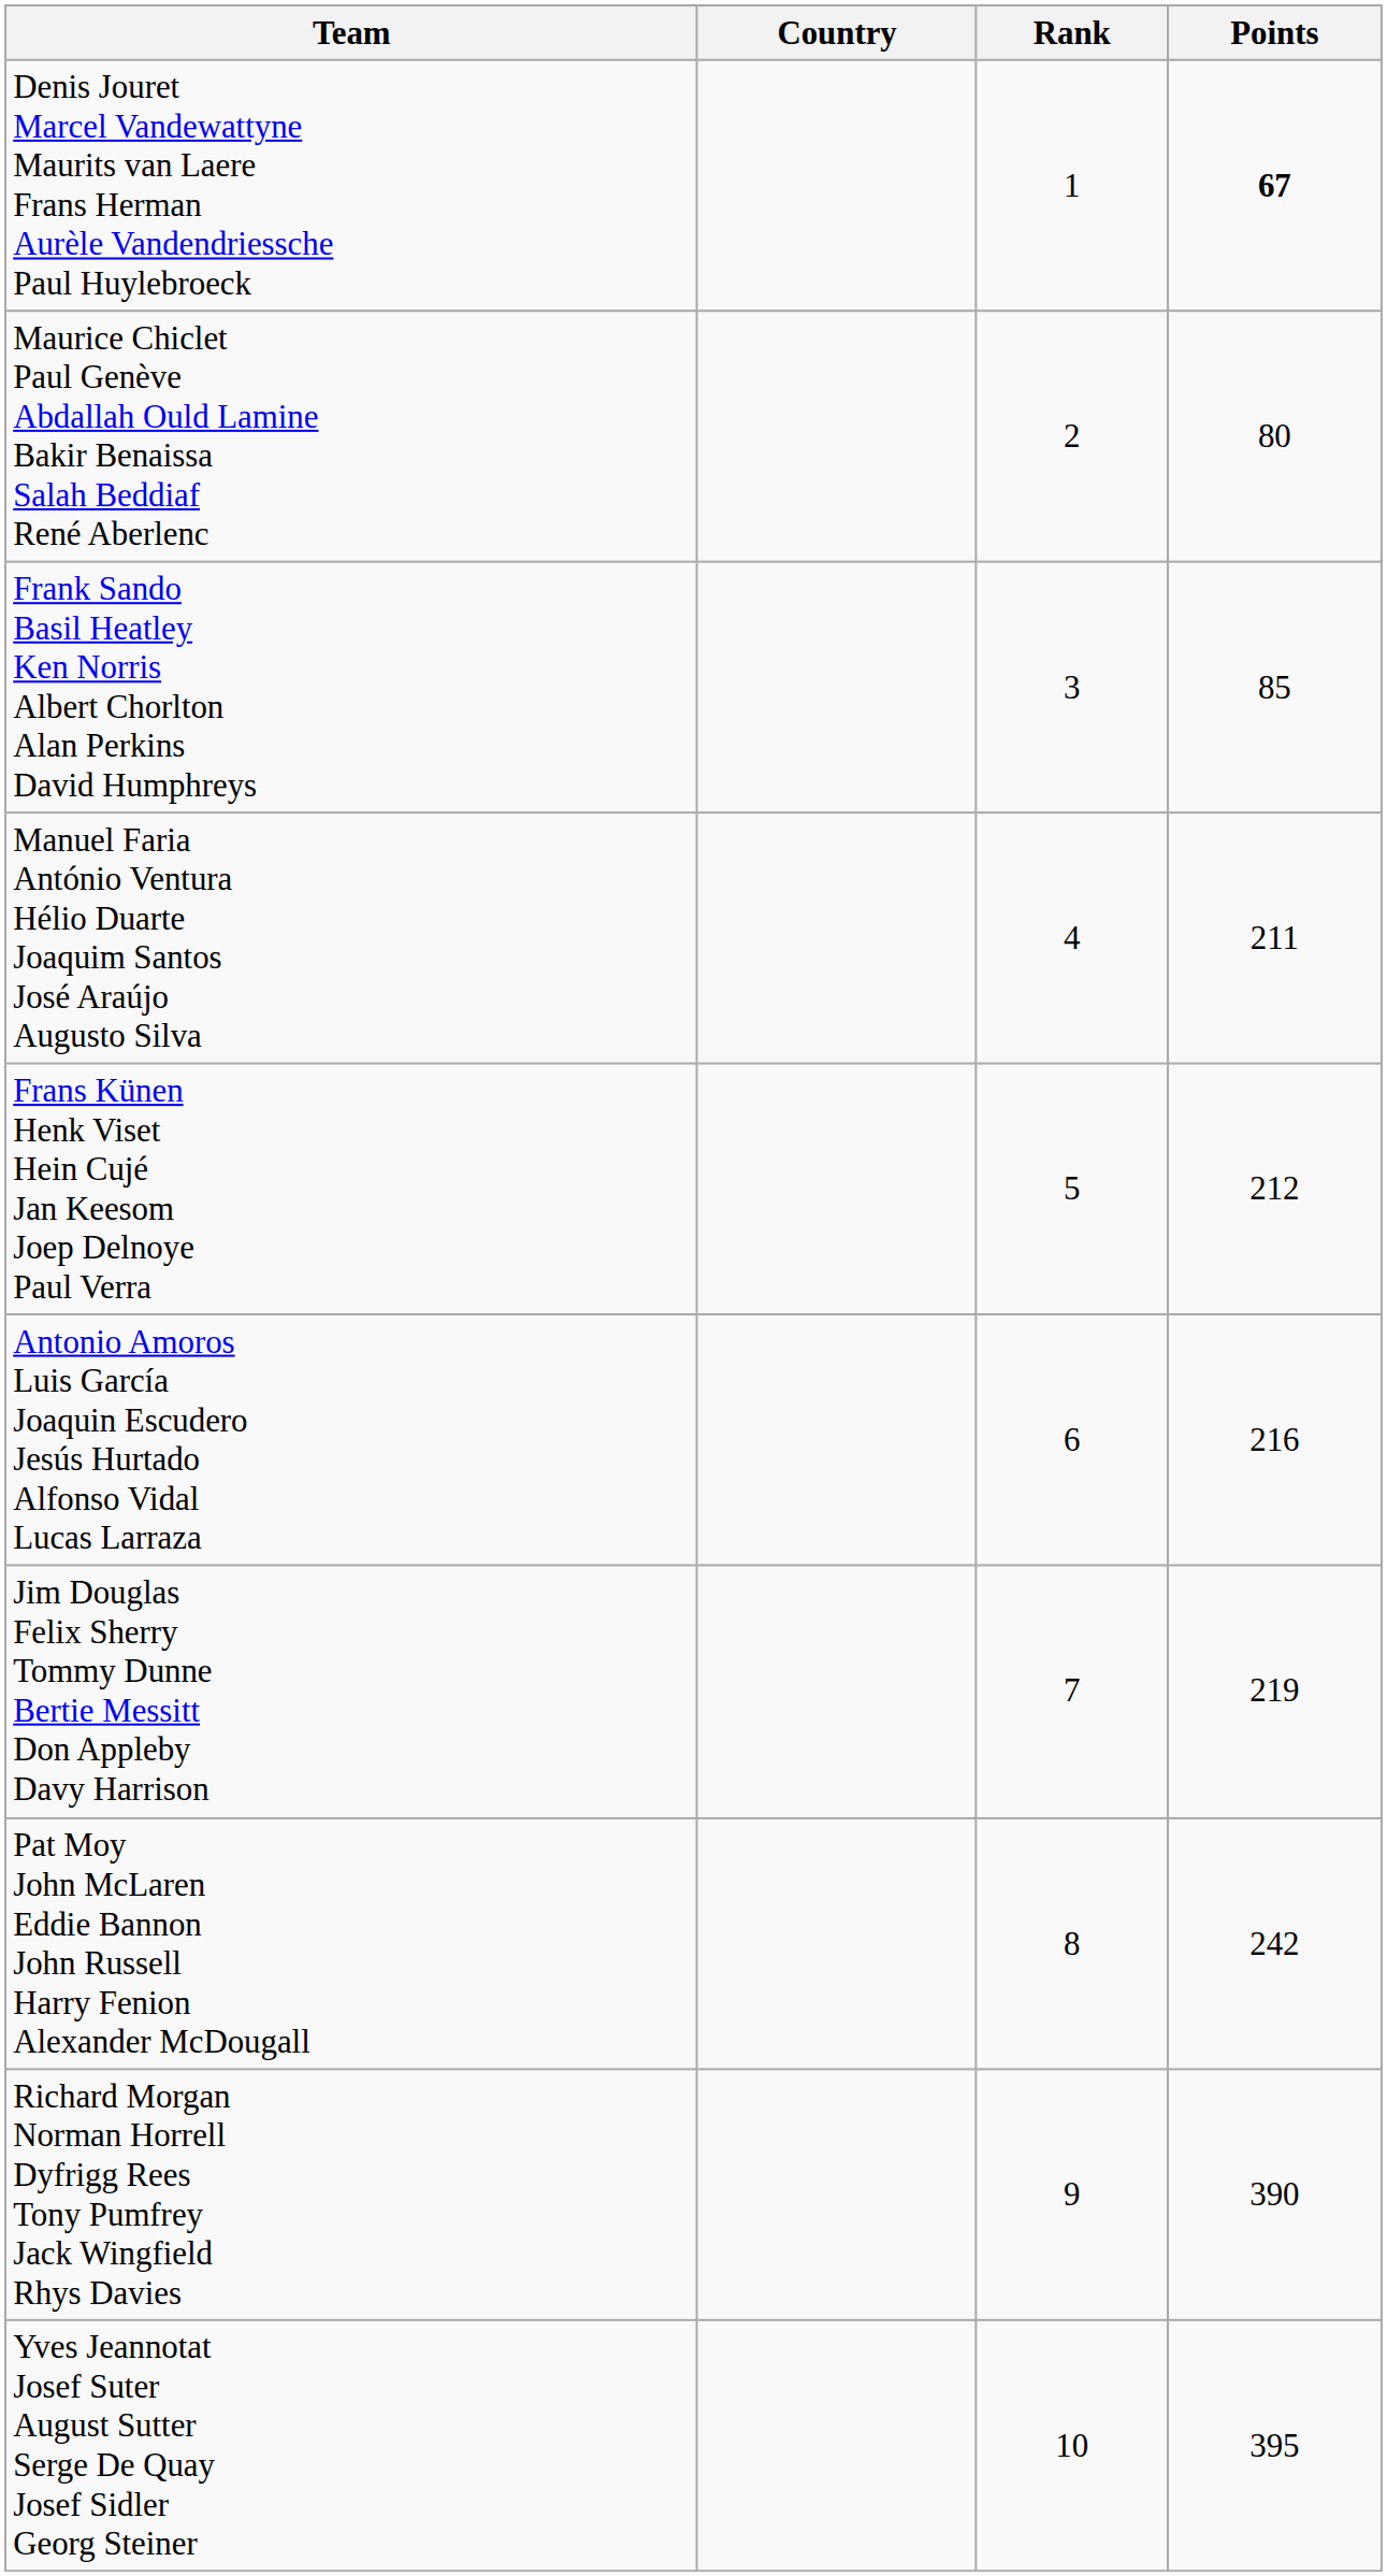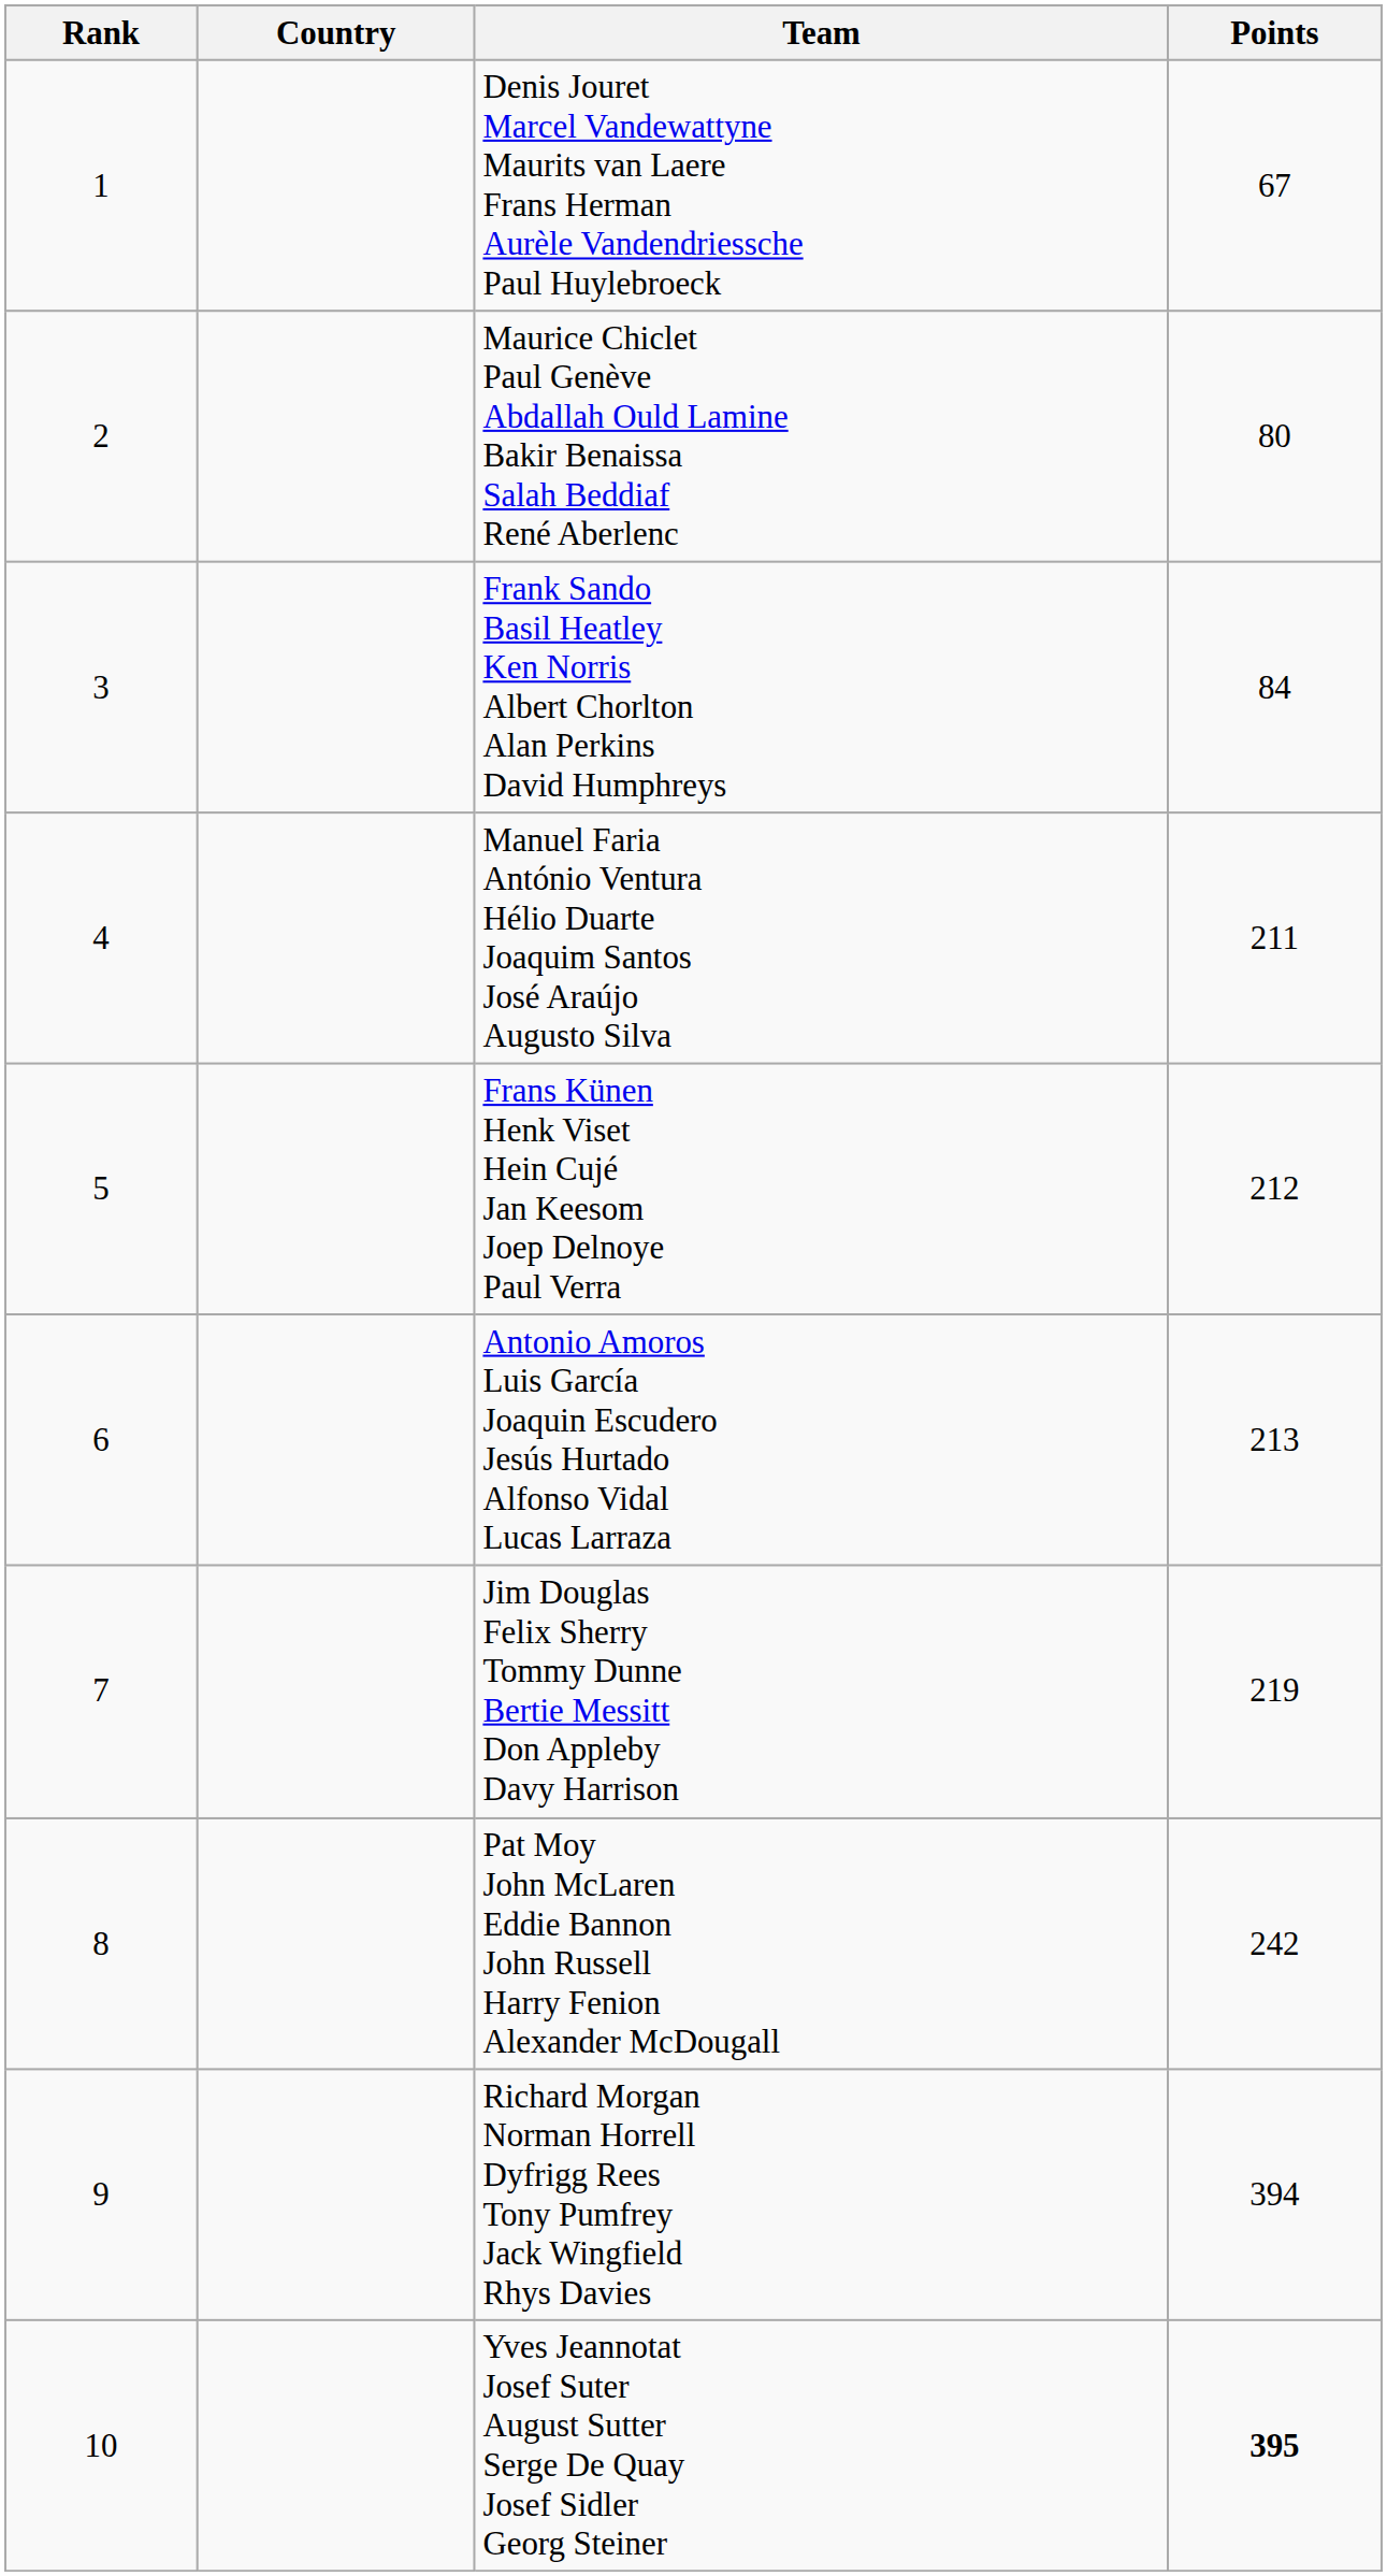columns swapped: Rank <-> Team
row 2 | Points: bold -> normal
row 4 | Points: 85 -> 84
row 7 | Points: 216 -> 213
row 10 | Points: 390 -> 394
row 11 | Points: normal -> bold
